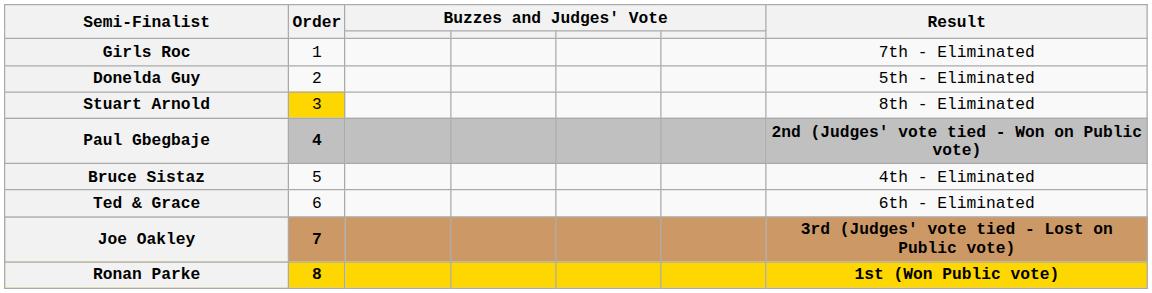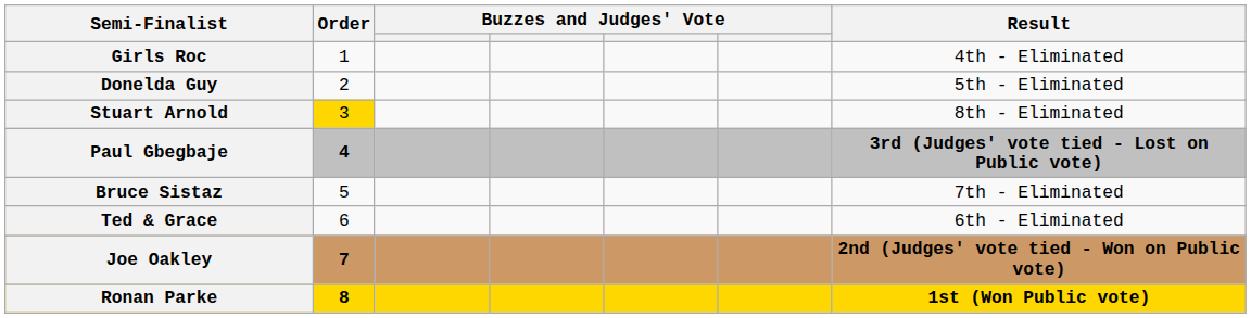Girls Roc | Result: 7th - Eliminated -> 4th - Eliminated
Paul Gbegbaje | Result: 2nd (Judges' vote tied - Won on Public vote) -> 3rd (Judges' vote tied - Lost on Public vote)
Bruce Sistaz | Result: 4th - Eliminated -> 7th - Eliminated
Joe Oakley | Result: 3rd (Judges' vote tied - Lost on Public vote) -> 2nd (Judges' vote tied - Won on Public vote)
